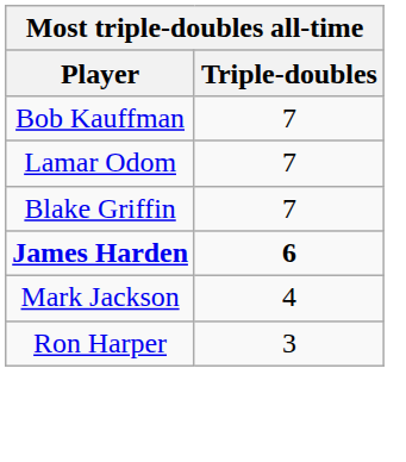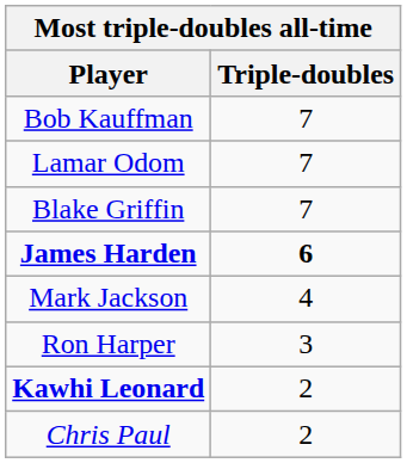+ row: Kawhi Leonard | 2
+ row: Chris Paul | 2
